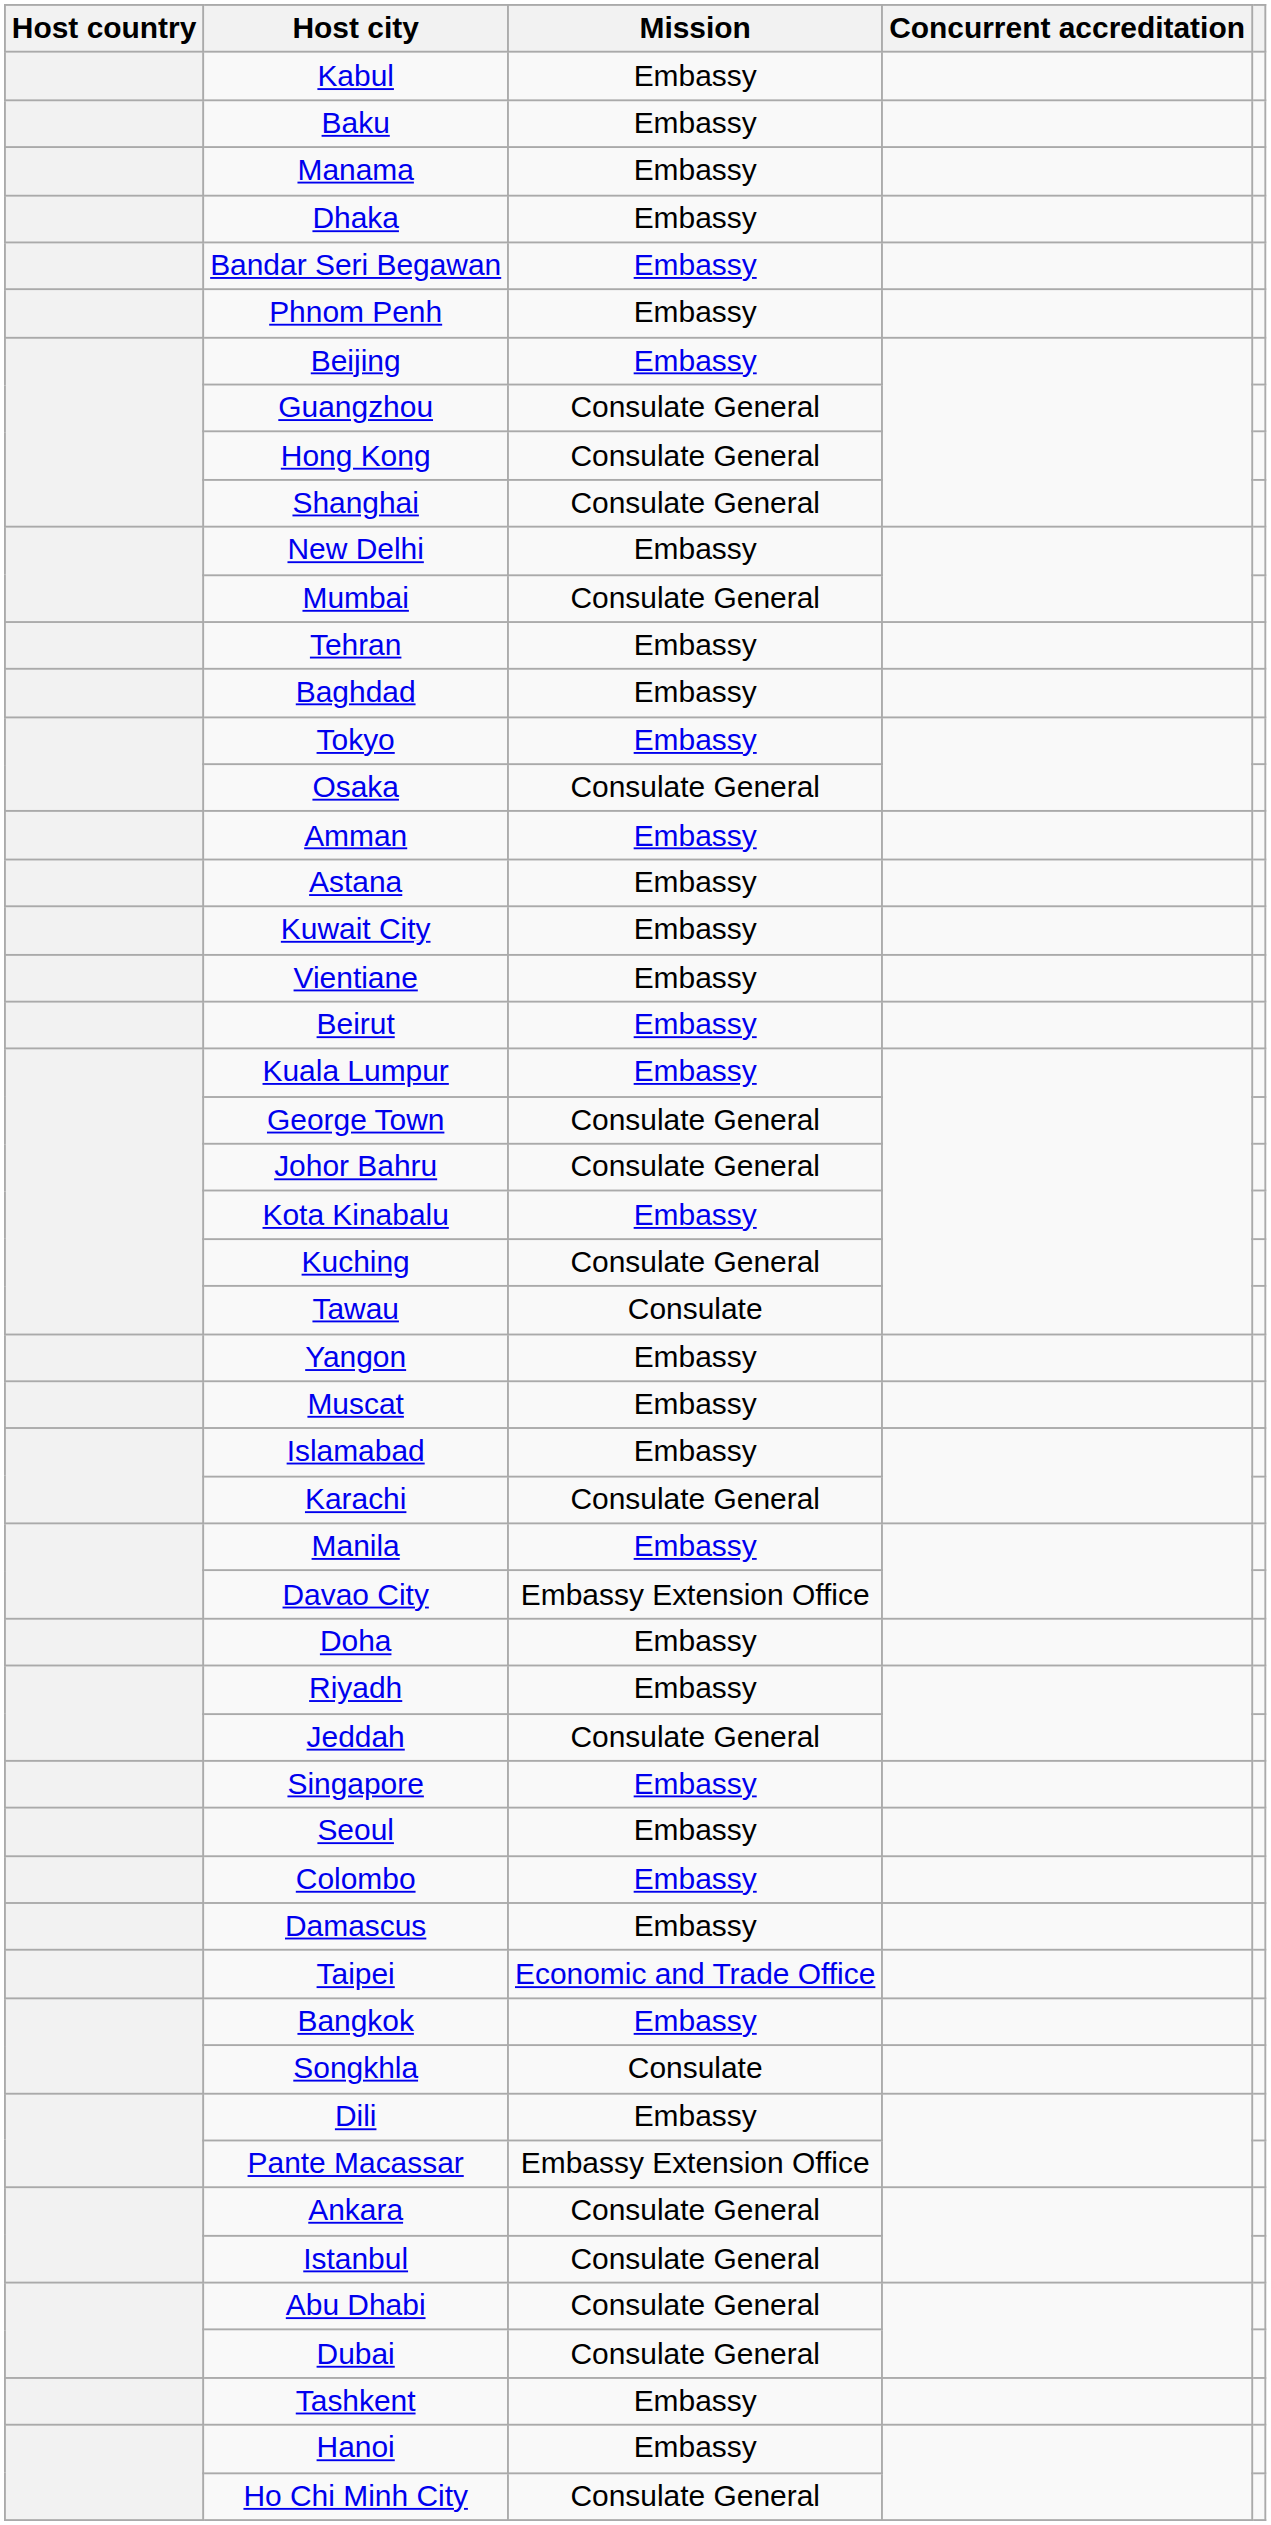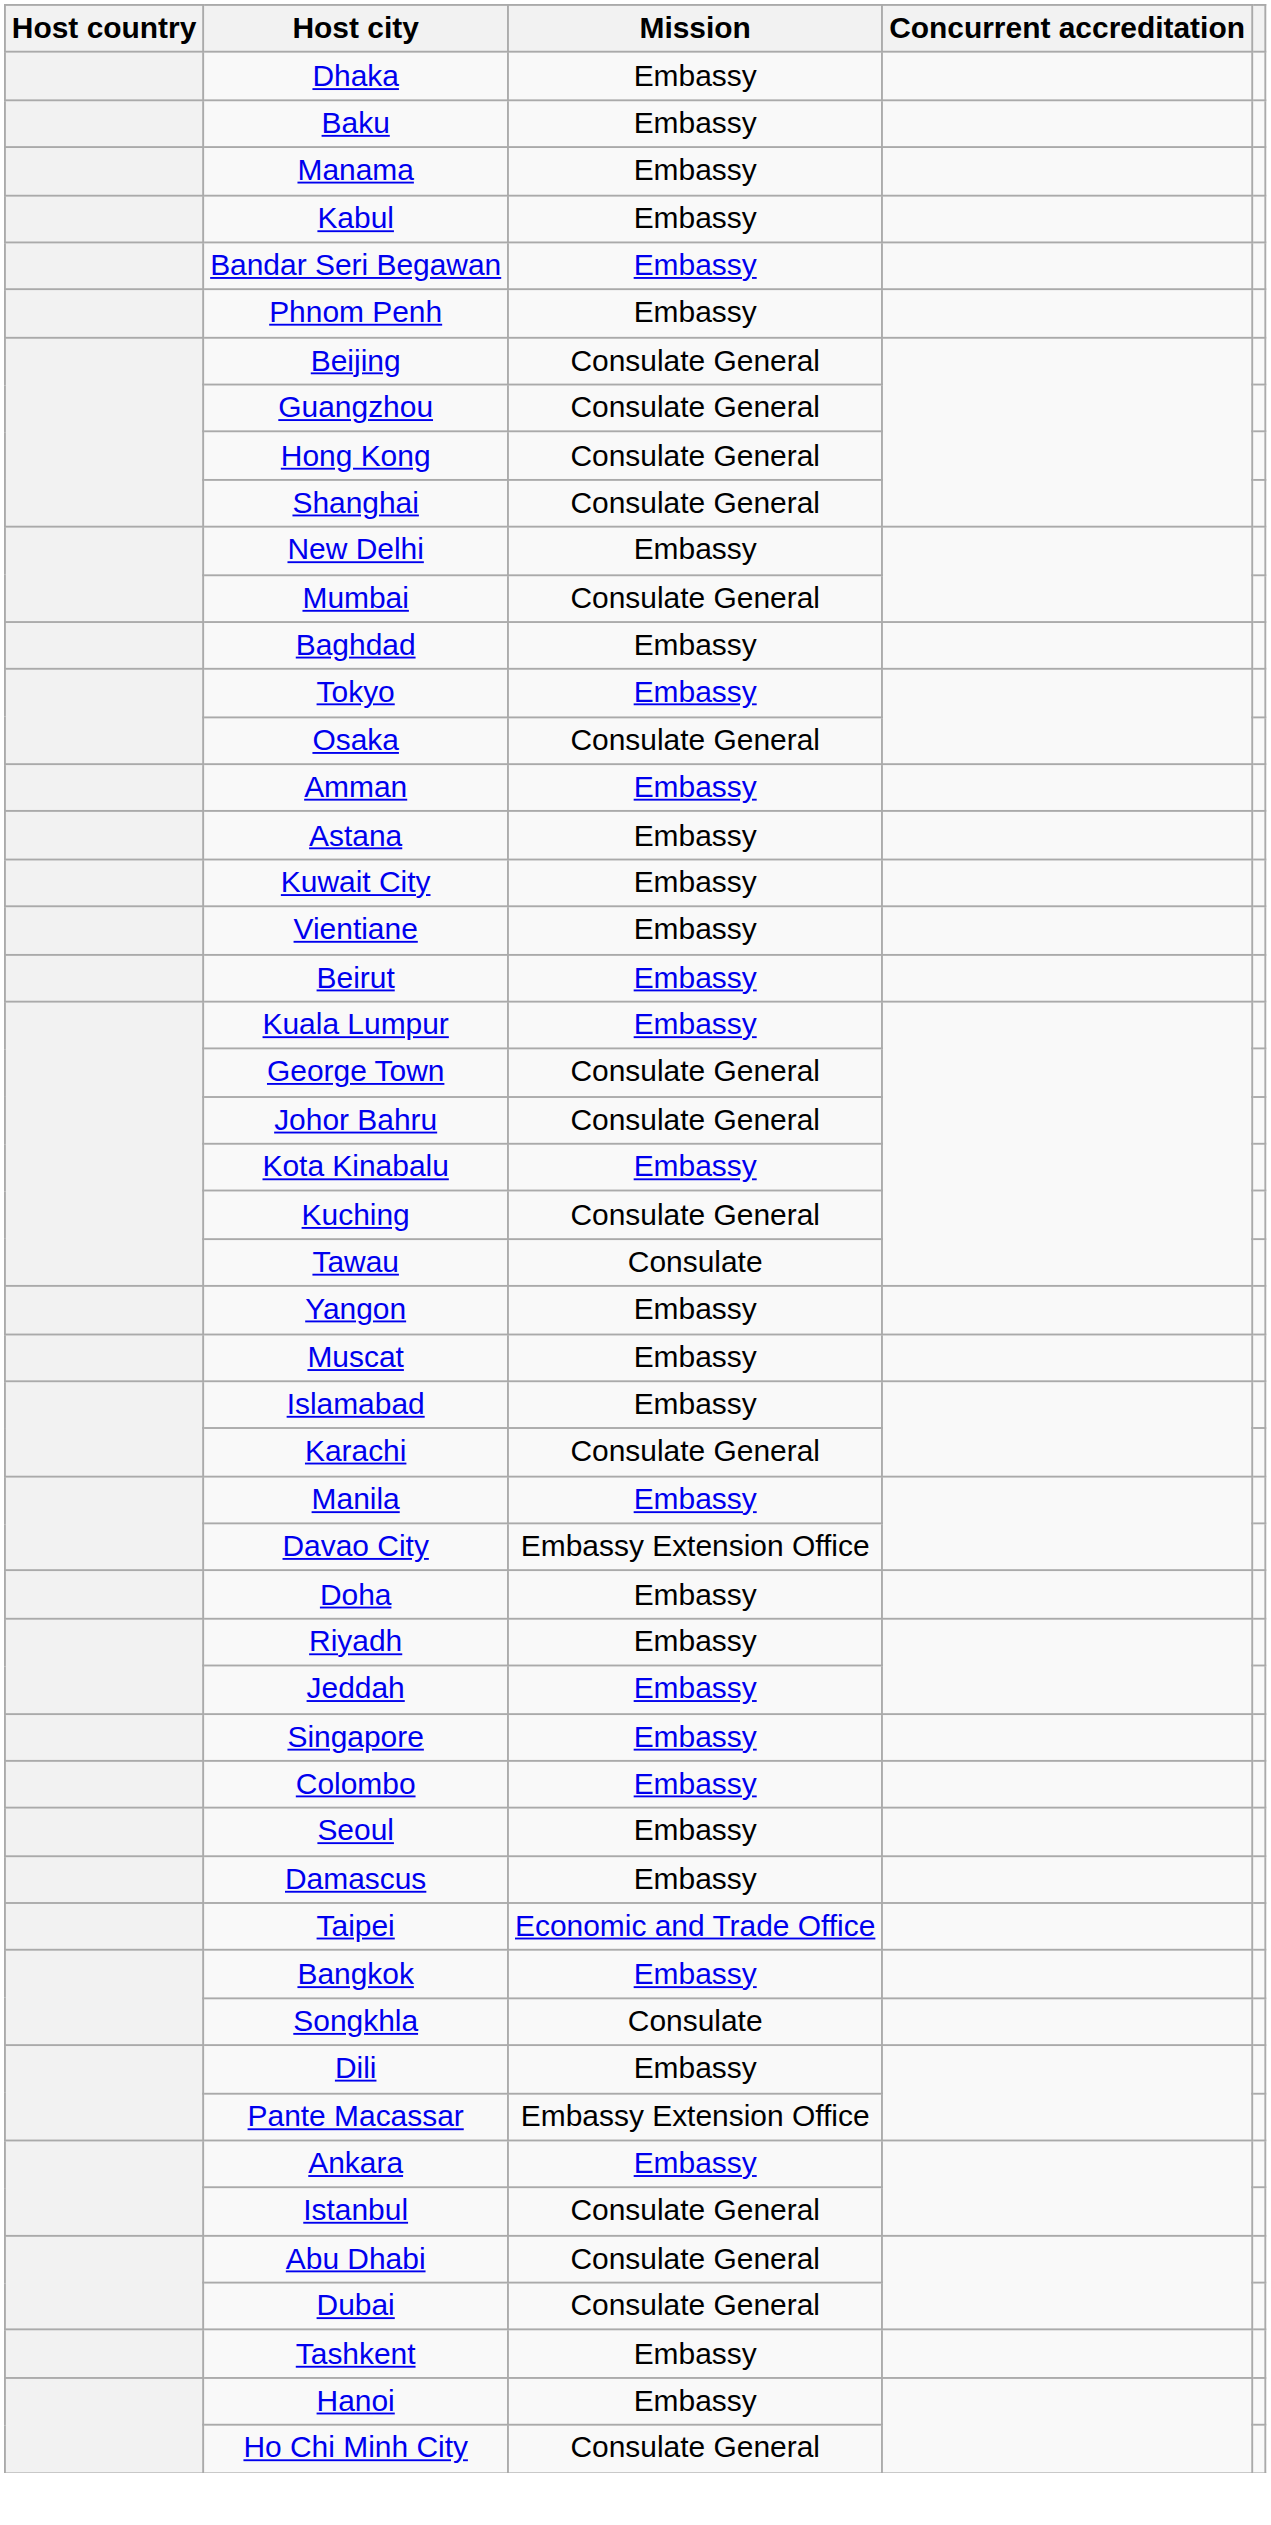rows swapped: Kabul <-> Dhaka
Beijing | Mission: Embassy -> Consulate General
- row: Tehran | Embassy
Jeddah | Mission: Consulate General -> Embassy
rows swapped: Seoul <-> Colombo
Ankara | Mission: Consulate General -> Embassy
